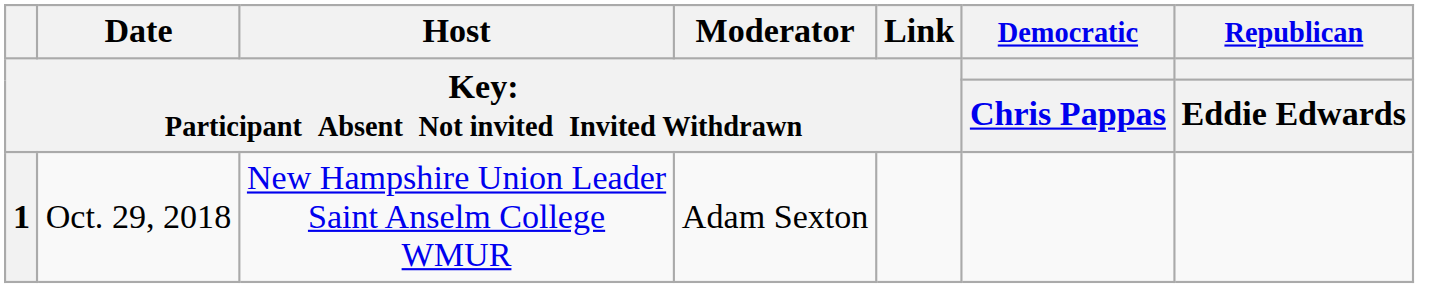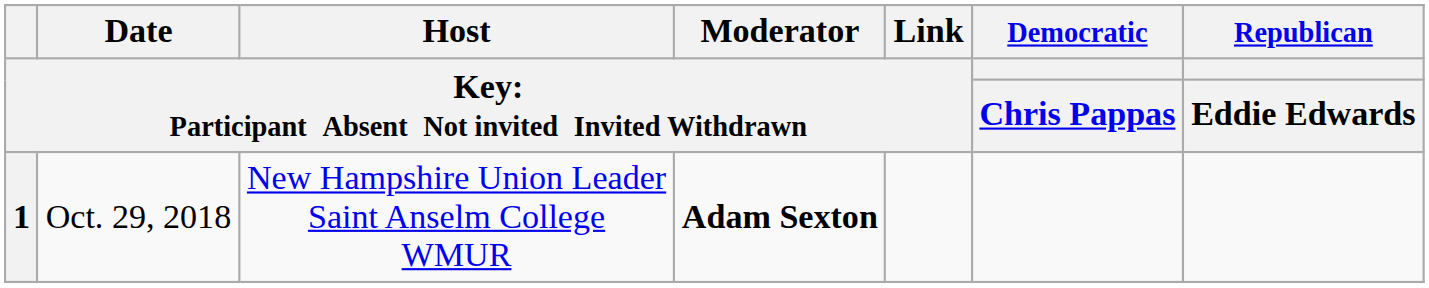1 | column 4: normal -> bold
